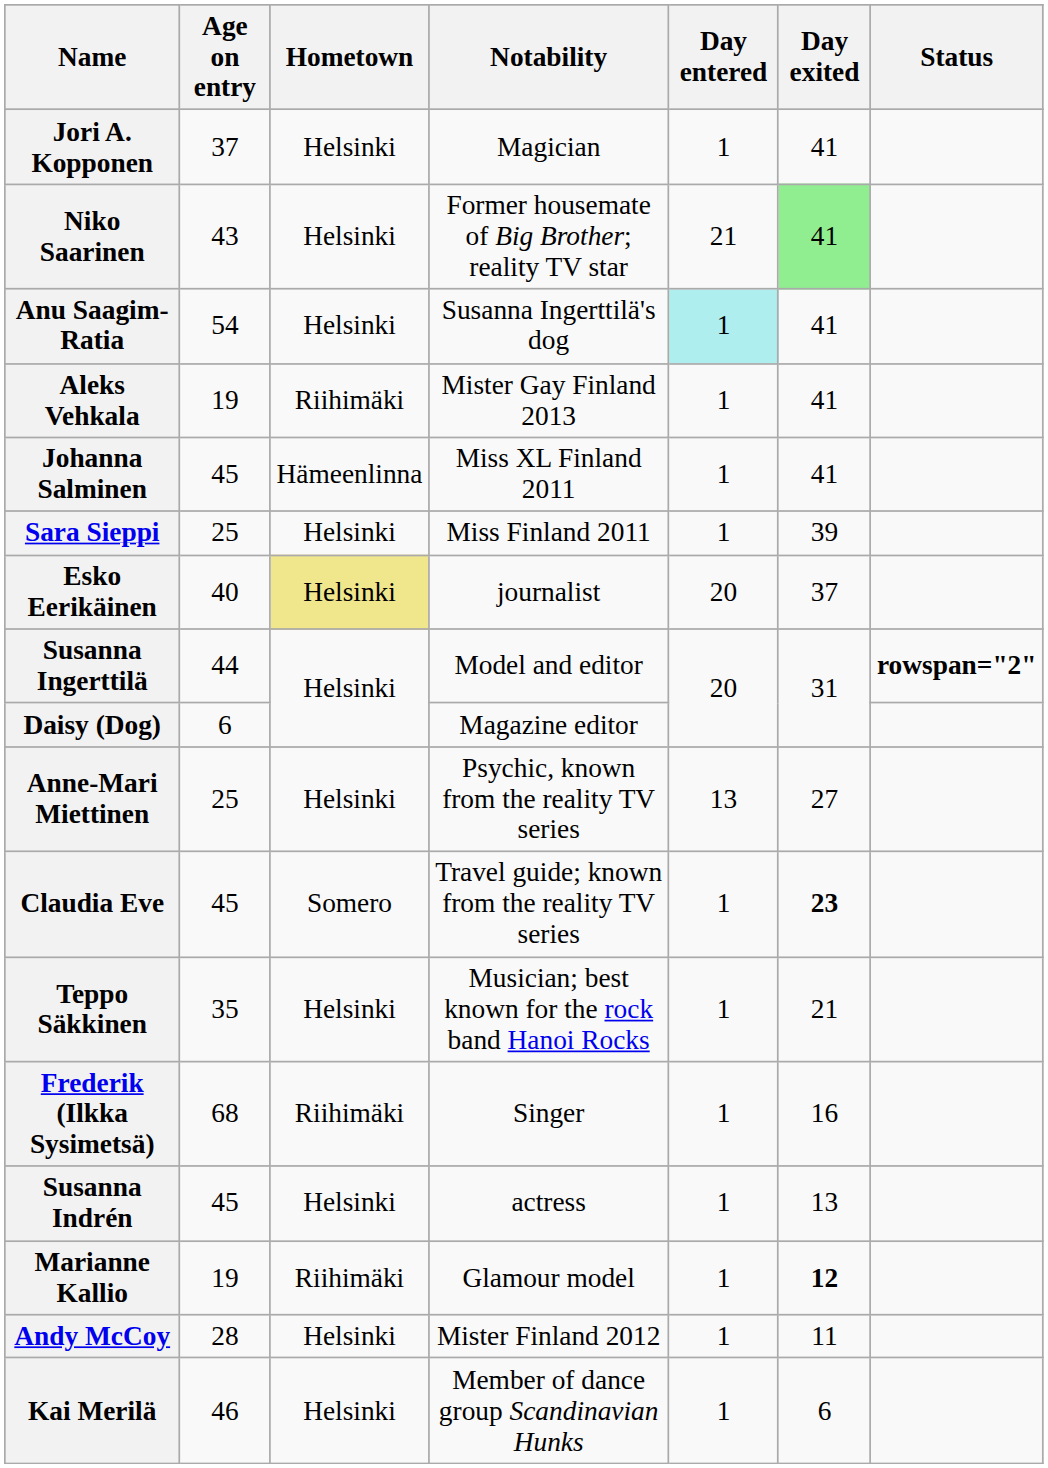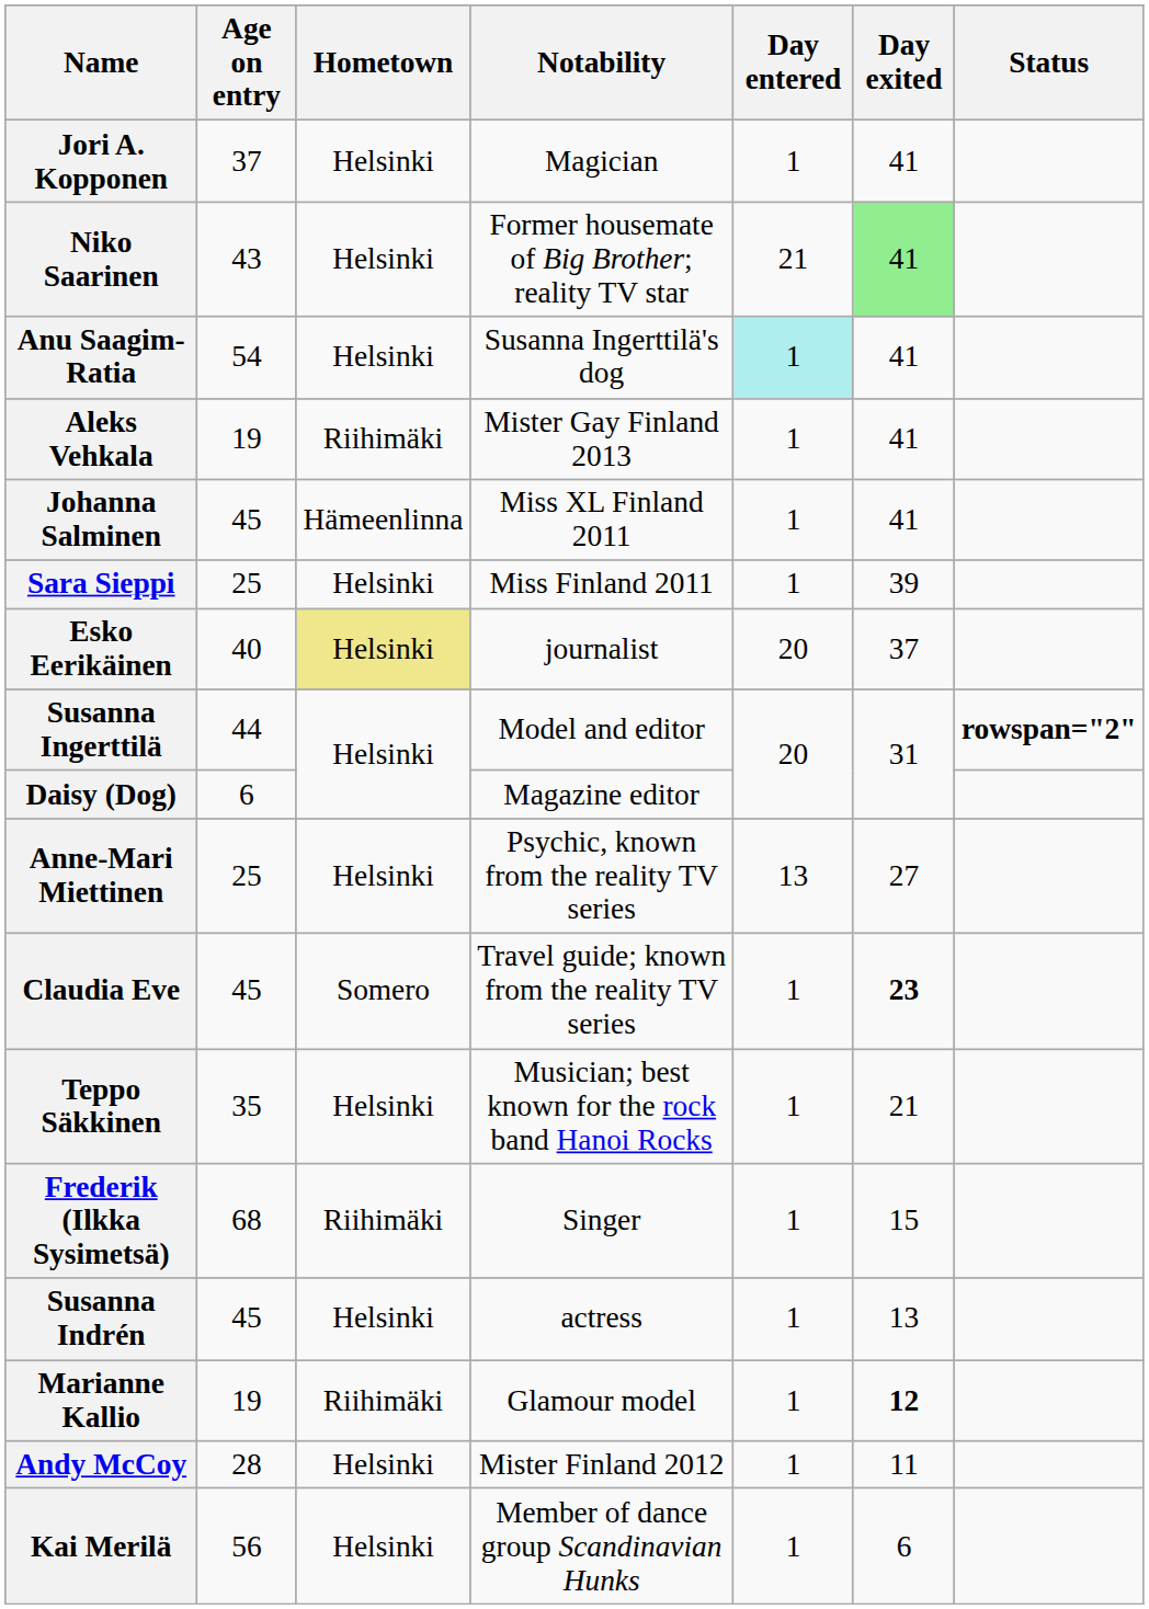Frederik (Ilkka Sysimetsä) | Day exited: 16 -> 15
Kai Merilä | Age on entry: 46 -> 56
